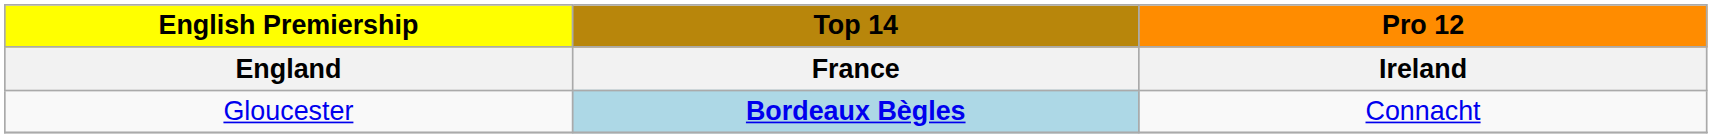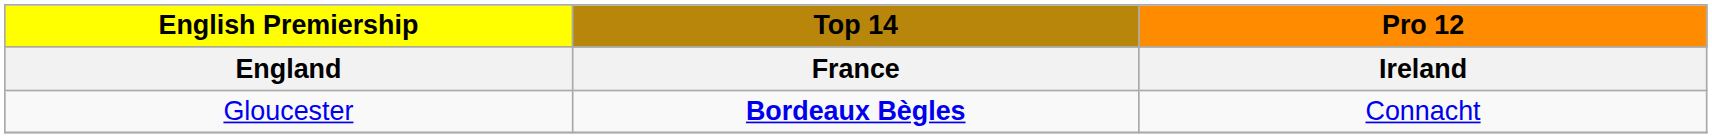Gloucester | Top 14 / France: lightblue background -> no background
